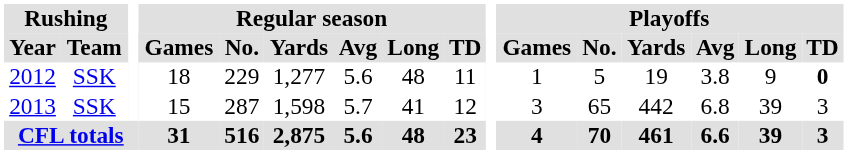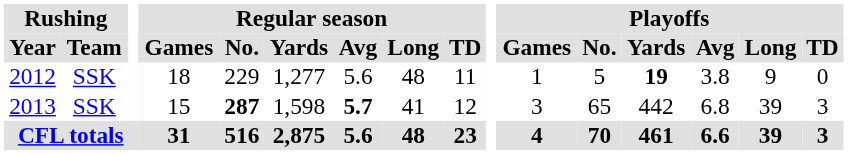2012 | Playoffs / Yards: normal -> bold
2012 | Playoffs / TD: bold -> normal
2013 | Regular season / No.: normal -> bold
2013 | Regular season / Avg: normal -> bold
